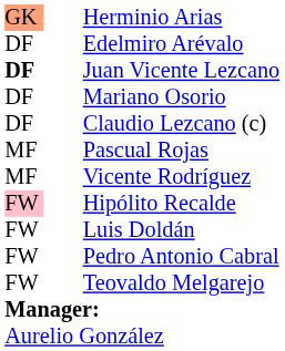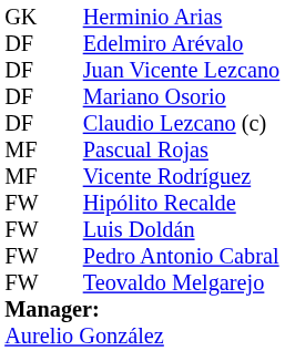Herminio Arias | column 1: lightsalmon background -> no background
Juan Vicente Lezcano | column 1: bold -> normal
Hipólito Recalde | column 1: pink background -> no background
